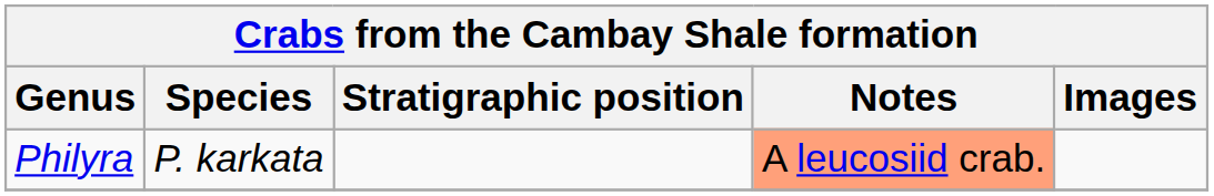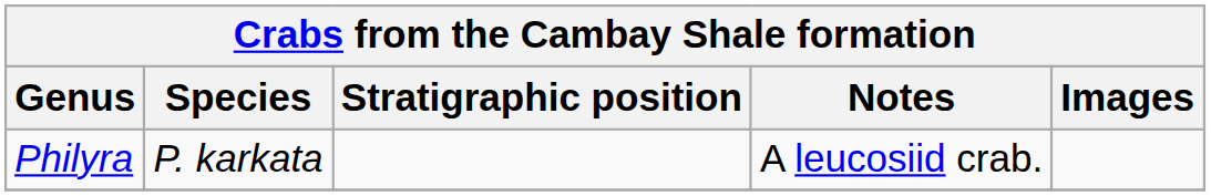Philyra | Notes: lightsalmon background -> no background
